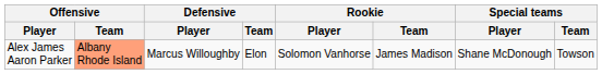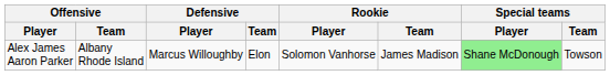Alex James Aaron Parker | Offensive / Team: lightsalmon background -> no background
Alex James Aaron Parker | Special teams / Player: no background -> lightgreen background
